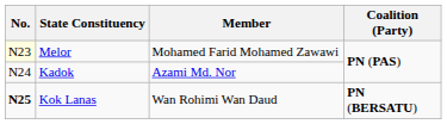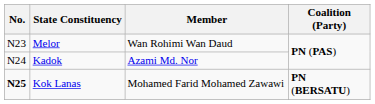Melor | No.: lightyellow background -> no background
Melor | Member: Mohamed Farid Mohamed Zawawi -> Wan Rohimi Wan Daud
Kok Lanas | Member: Wan Rohimi Wan Daud -> Mohamed Farid Mohamed Zawawi
